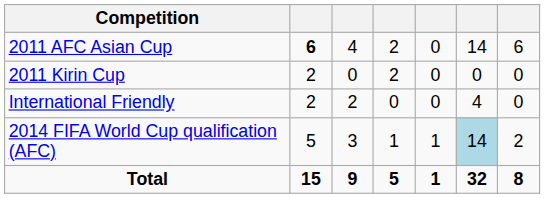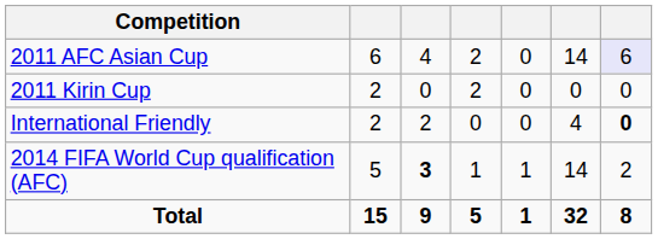2011 AFC Asian Cup | column 2: bold -> normal
2011 AFC Asian Cup | column 7: no background -> lavender background
International Friendly | column 7: normal -> bold
2014 FIFA World Cup qualification (AFC) | column 3: normal -> bold
2014 FIFA World Cup qualification (AFC) | column 6: lightblue background -> no background
